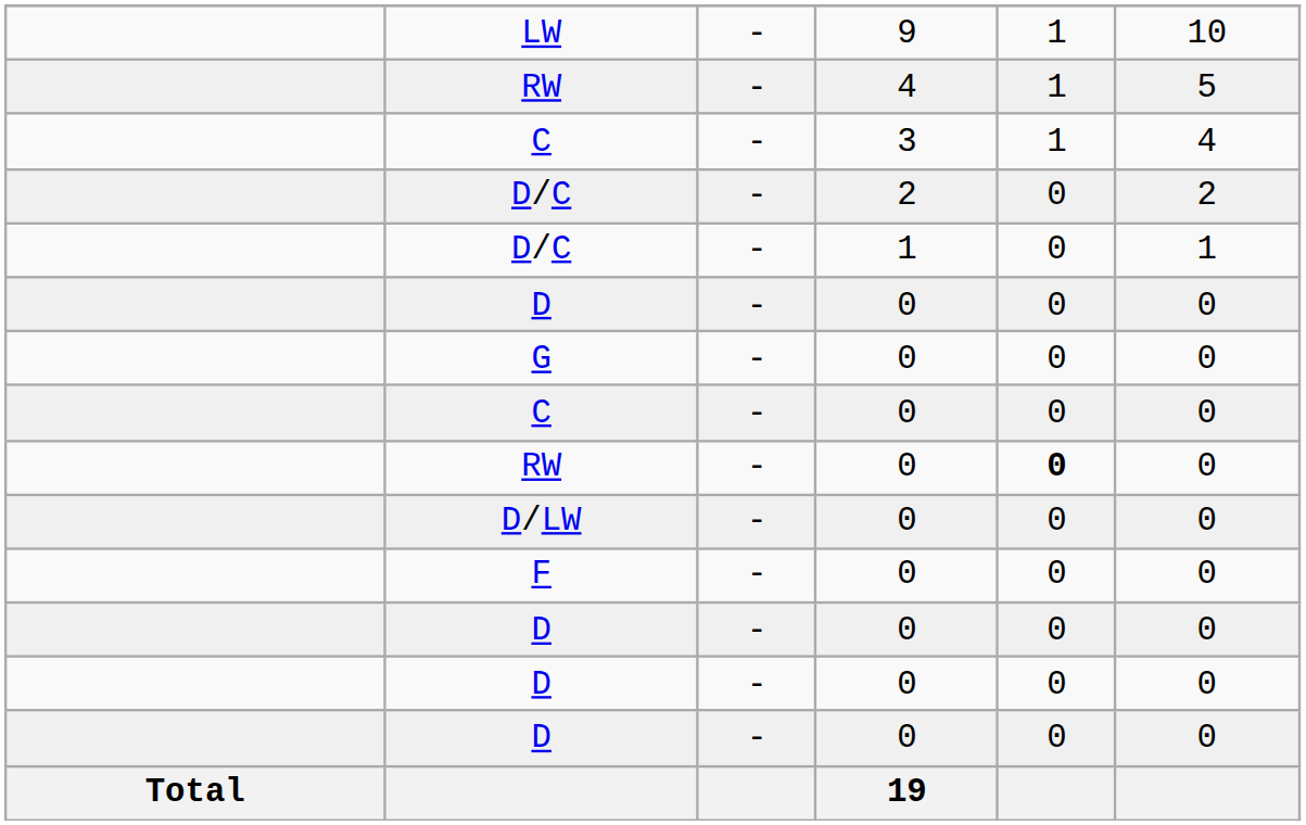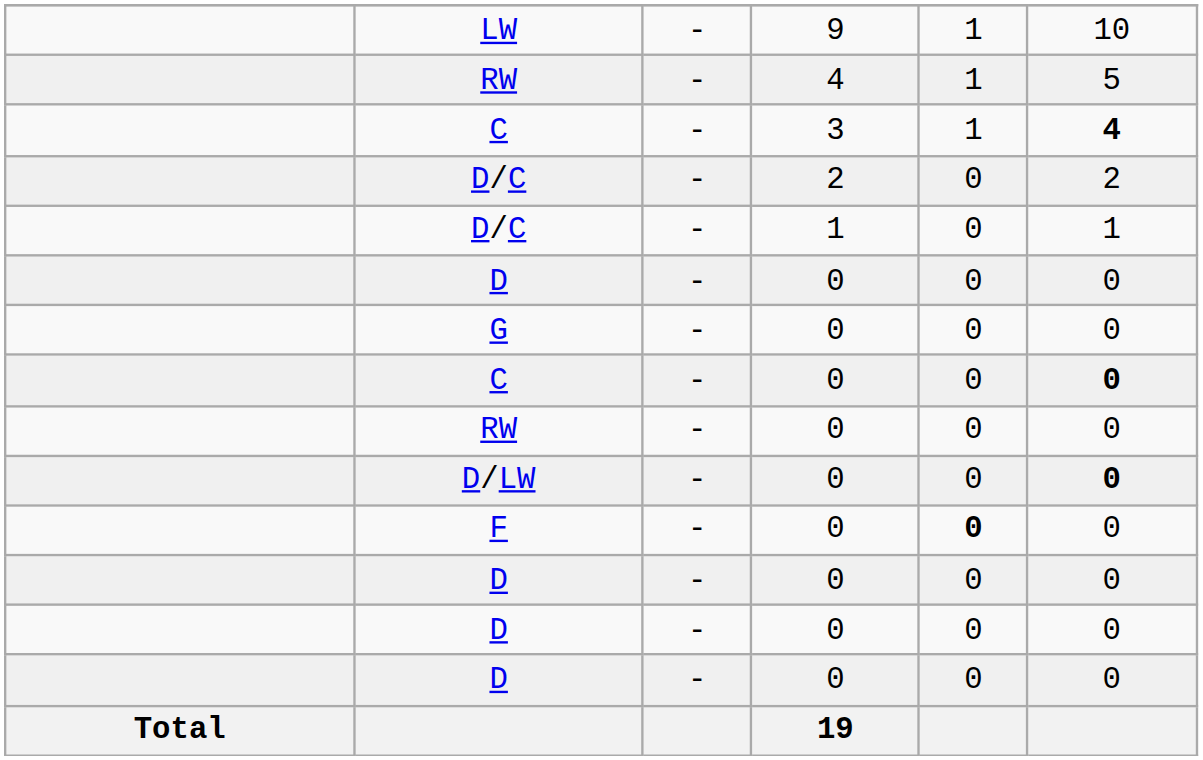C / 3 | column 6: normal -> bold
C / 0 | column 6: normal -> bold
RW / 0 | column 5: bold -> normal
D/LW | column 6: normal -> bold
F | column 5: normal -> bold
